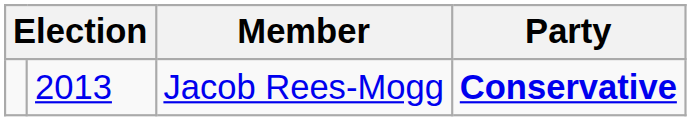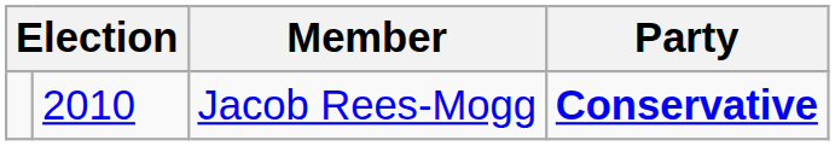Jacob Rees-Mogg | column 2: 2013 -> 2010
